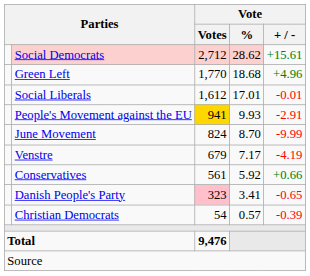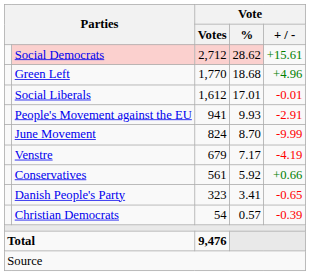People's Movement against the EU | Vote / Votes: gold background -> no background
Danish People's Party | Vote / Votes: pink background -> no background
